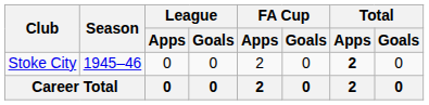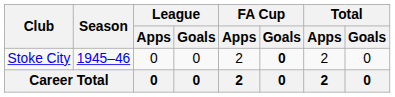Stoke City | FA Cup / Goals: normal -> bold
Stoke City | Total / Apps: bold -> normal
